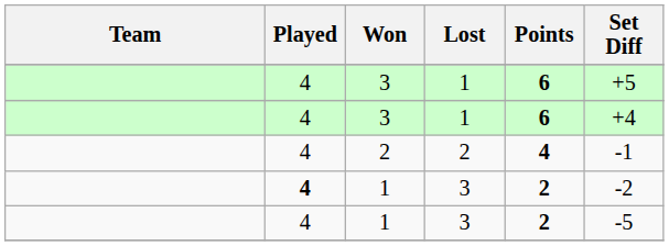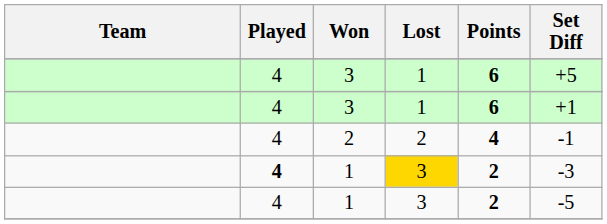row 3 | Set Diff: +4 -> +1
row 5 | Lost: no background -> gold background
row 5 | Set Diff: -2 -> -3
